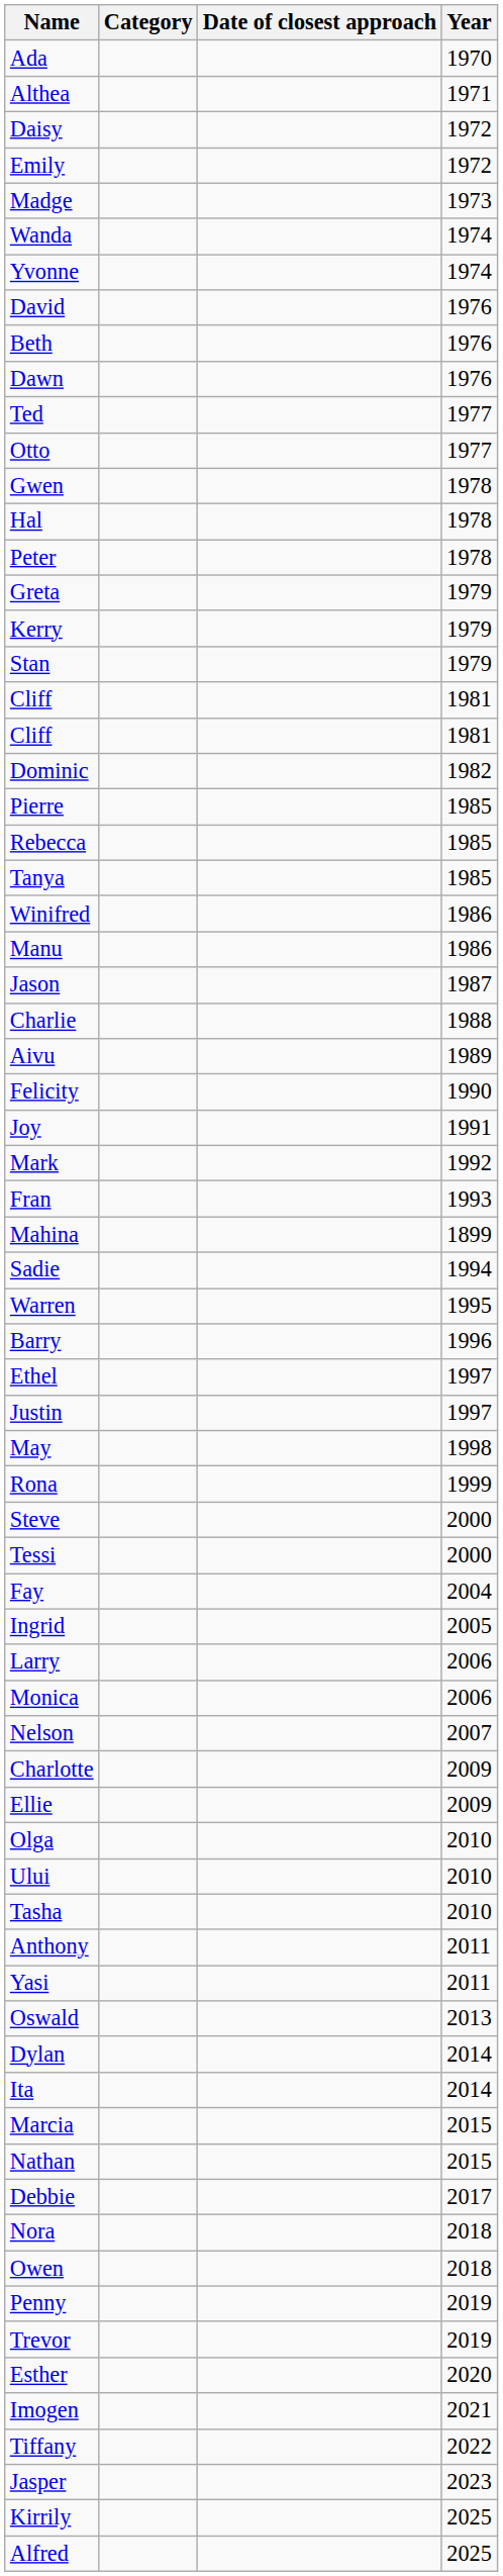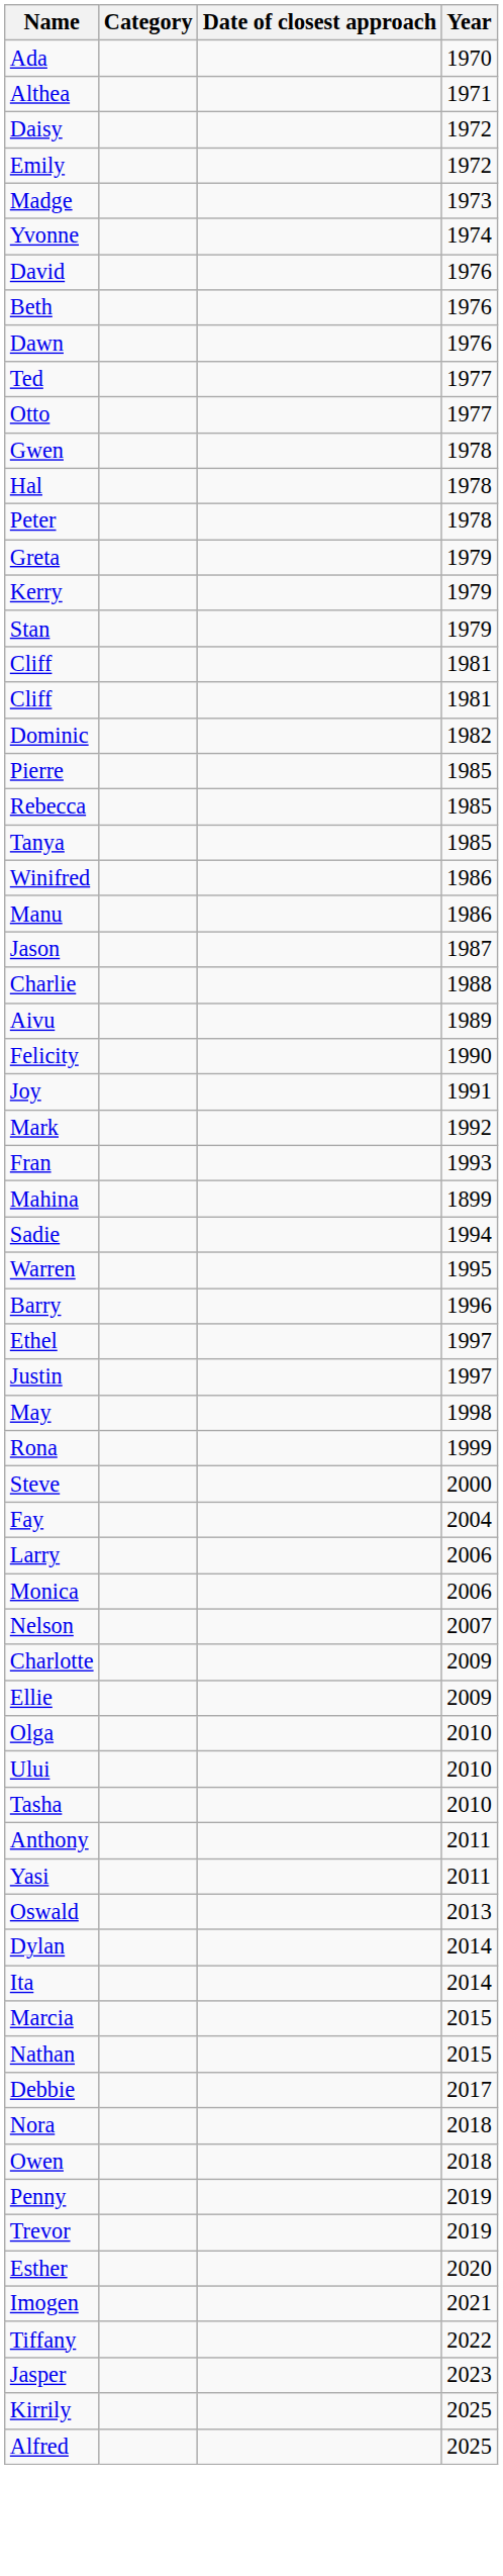- row: Wanda | 1974
- row: Tessi | 2000
- row: Ingrid | 2005
